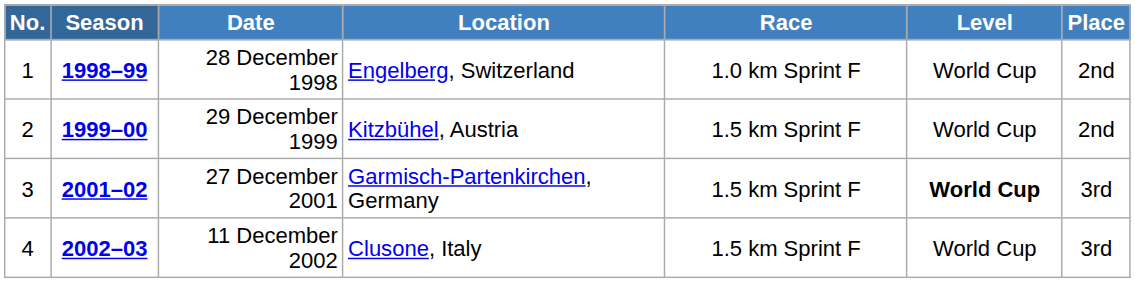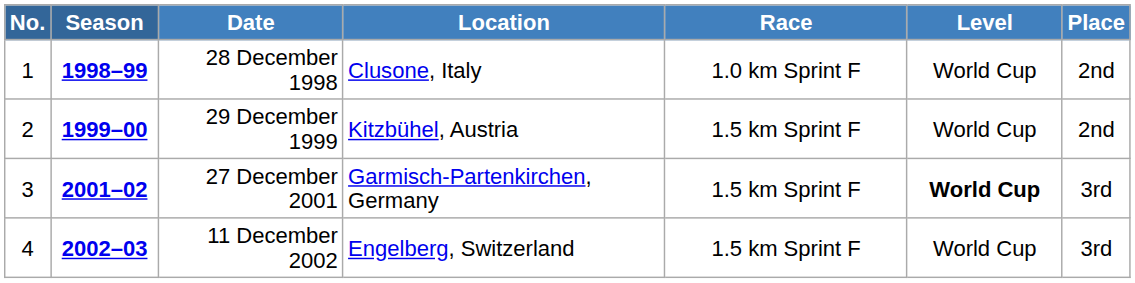28 December 1998 | Location: Engelberg, Switzerland -> Clusone, Italy
11 December 2002 | Location: Clusone, Italy -> Engelberg, Switzerland
